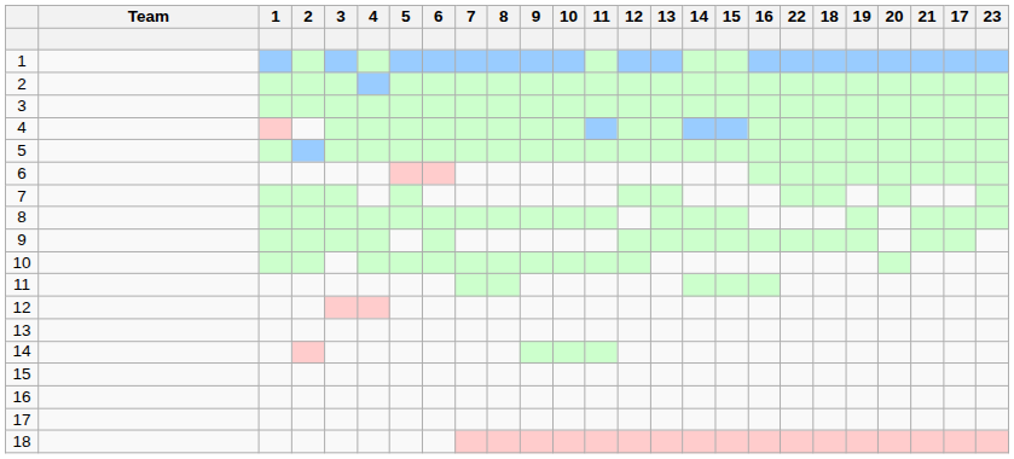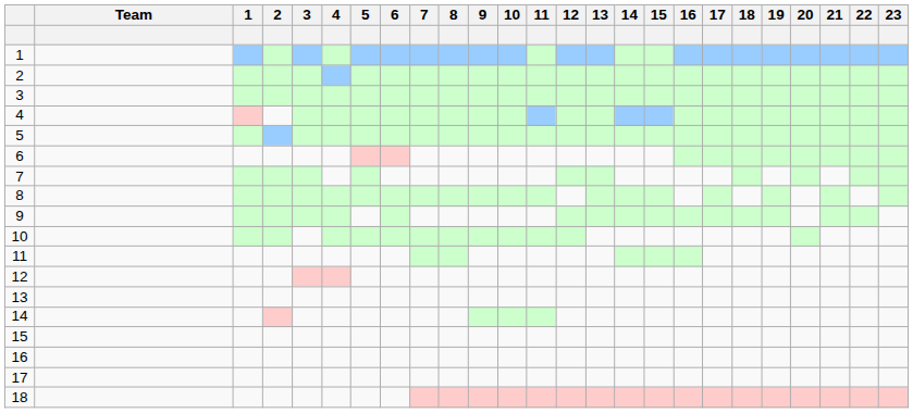columns swapped: 17 <-> 22
